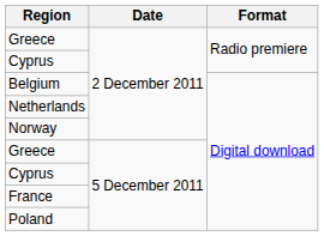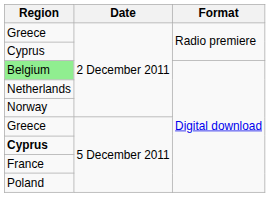Belgium | Region: no background -> lightgreen background
Cyprus / 5 December 2011 | Region: normal -> bold
